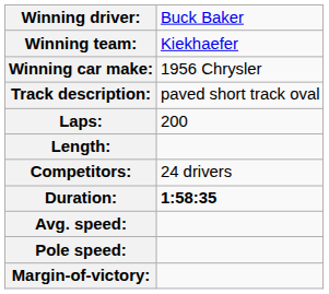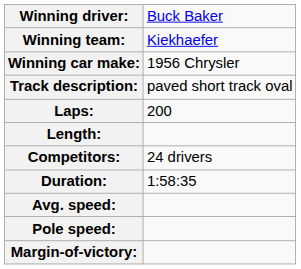Duration: | column 2: bold -> normal
